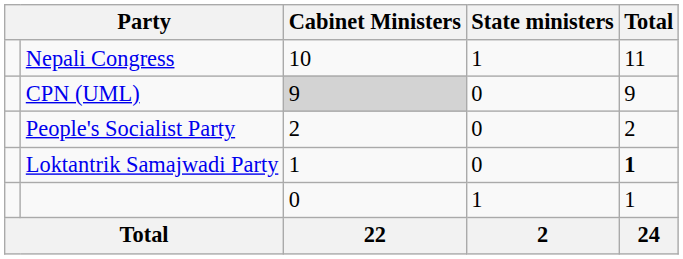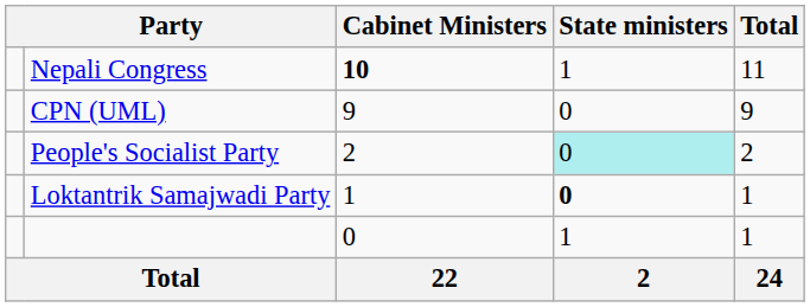Nepali Congress | Cabinet Ministers: normal -> bold
CPN (UML) | Cabinet Ministers: lightgrey background -> no background
People's Socialist Party | State ministers: no background -> paleturquoise background
Loktantrik Samajwadi Party | State ministers: normal -> bold
Loktantrik Samajwadi Party | Total: bold -> normal
